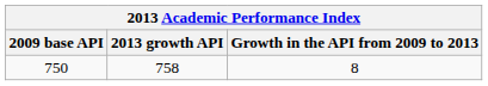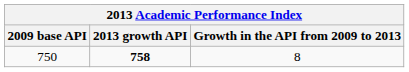750 | 2013 growth API: normal -> bold
